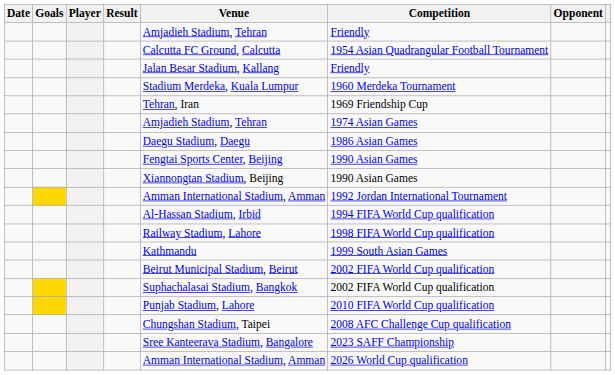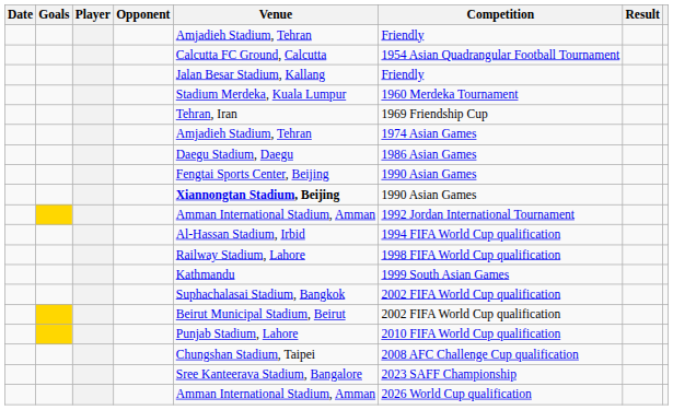columns swapped: Opponent <-> Result
row 10 | Venue: normal -> bold
row 15 | Venue: Beirut Municipal Stadium, Beirut -> Suphachalasai Stadium, Bangkok
row 16 | Venue: Suphachalasai Stadium, Bangkok -> Beirut Municipal Stadium, Beirut
